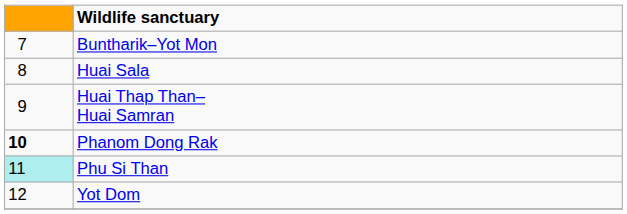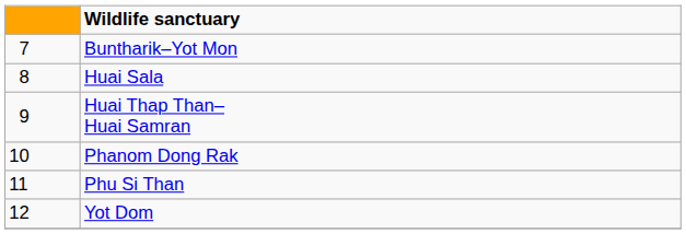Phanom Dong Rak | column 1: bold -> normal
Phu Si Than | column 1: paleturquoise background -> no background
